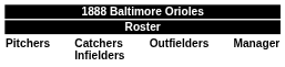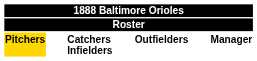Pitchers | column 1: no background -> gold background
